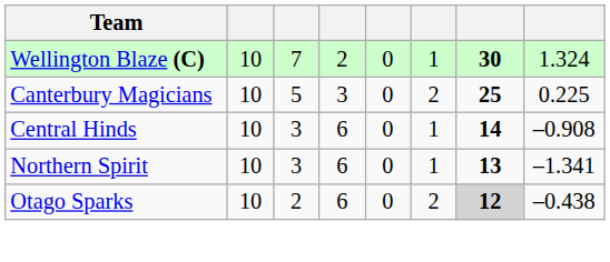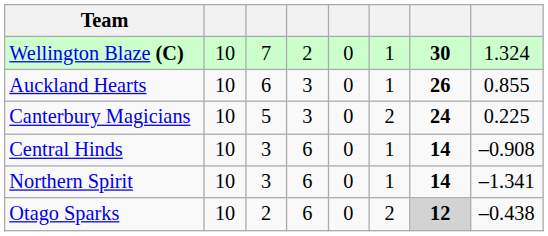+ row: Auckland Hearts | 10 | 6 | 3 | 0 | 1 | 26 | 0.855
Canterbury Magicians | column 7: 25 -> 24
Northern Spirit | column 7: 13 -> 14
